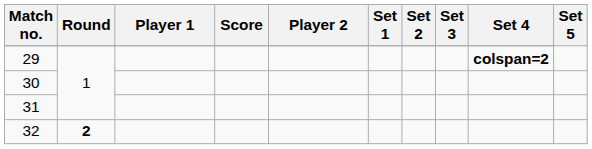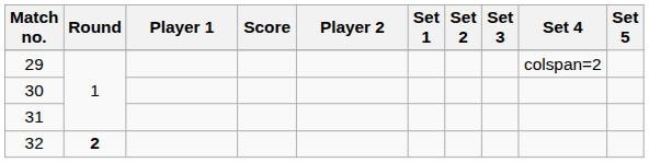29 | Set 4: bold -> normal
